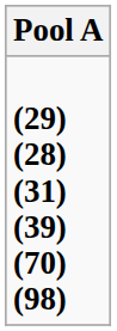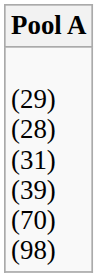row 2 | column 1: bold -> normal
